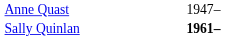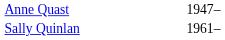Sally Quinlan | column 2: bold -> normal
